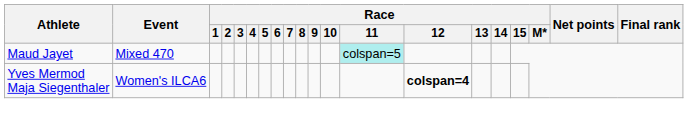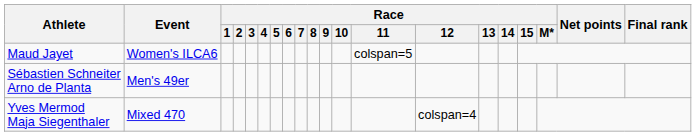Maud Jayet | Event: Mixed 470 -> Women's ILCA6
Maud Jayet | Race / 11: paleturquoise background -> no background
+ row: Sébastien Schneiter Arno de Planta | Men's 49er
Yves Mermod Maja Siegenthaler | Event: Women's ILCA6 -> Mixed 470
Yves Mermod Maja Siegenthaler | Race / 12: bold -> normal
